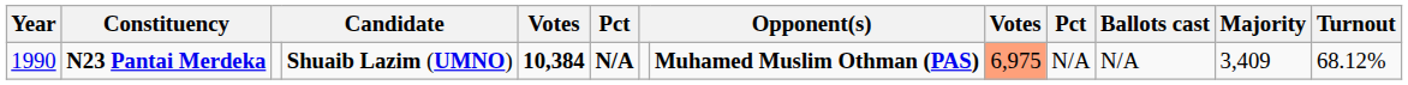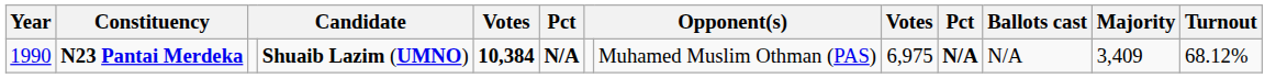N23 Pantai Merdeka | column 8: bold -> normal
N23 Pantai Merdeka | column 9: lightsalmon background -> no background
N23 Pantai Merdeka | column 10: normal -> bold
